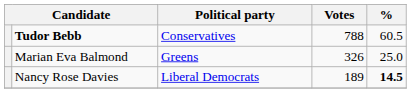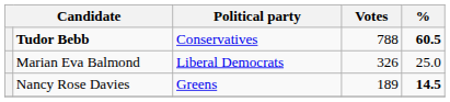Tudor Bebb | %: normal -> bold
Marian Eva Balmond | Political party: Greens -> Liberal Democrats
Nancy Rose Davies | Political party: Liberal Democrats -> Greens
